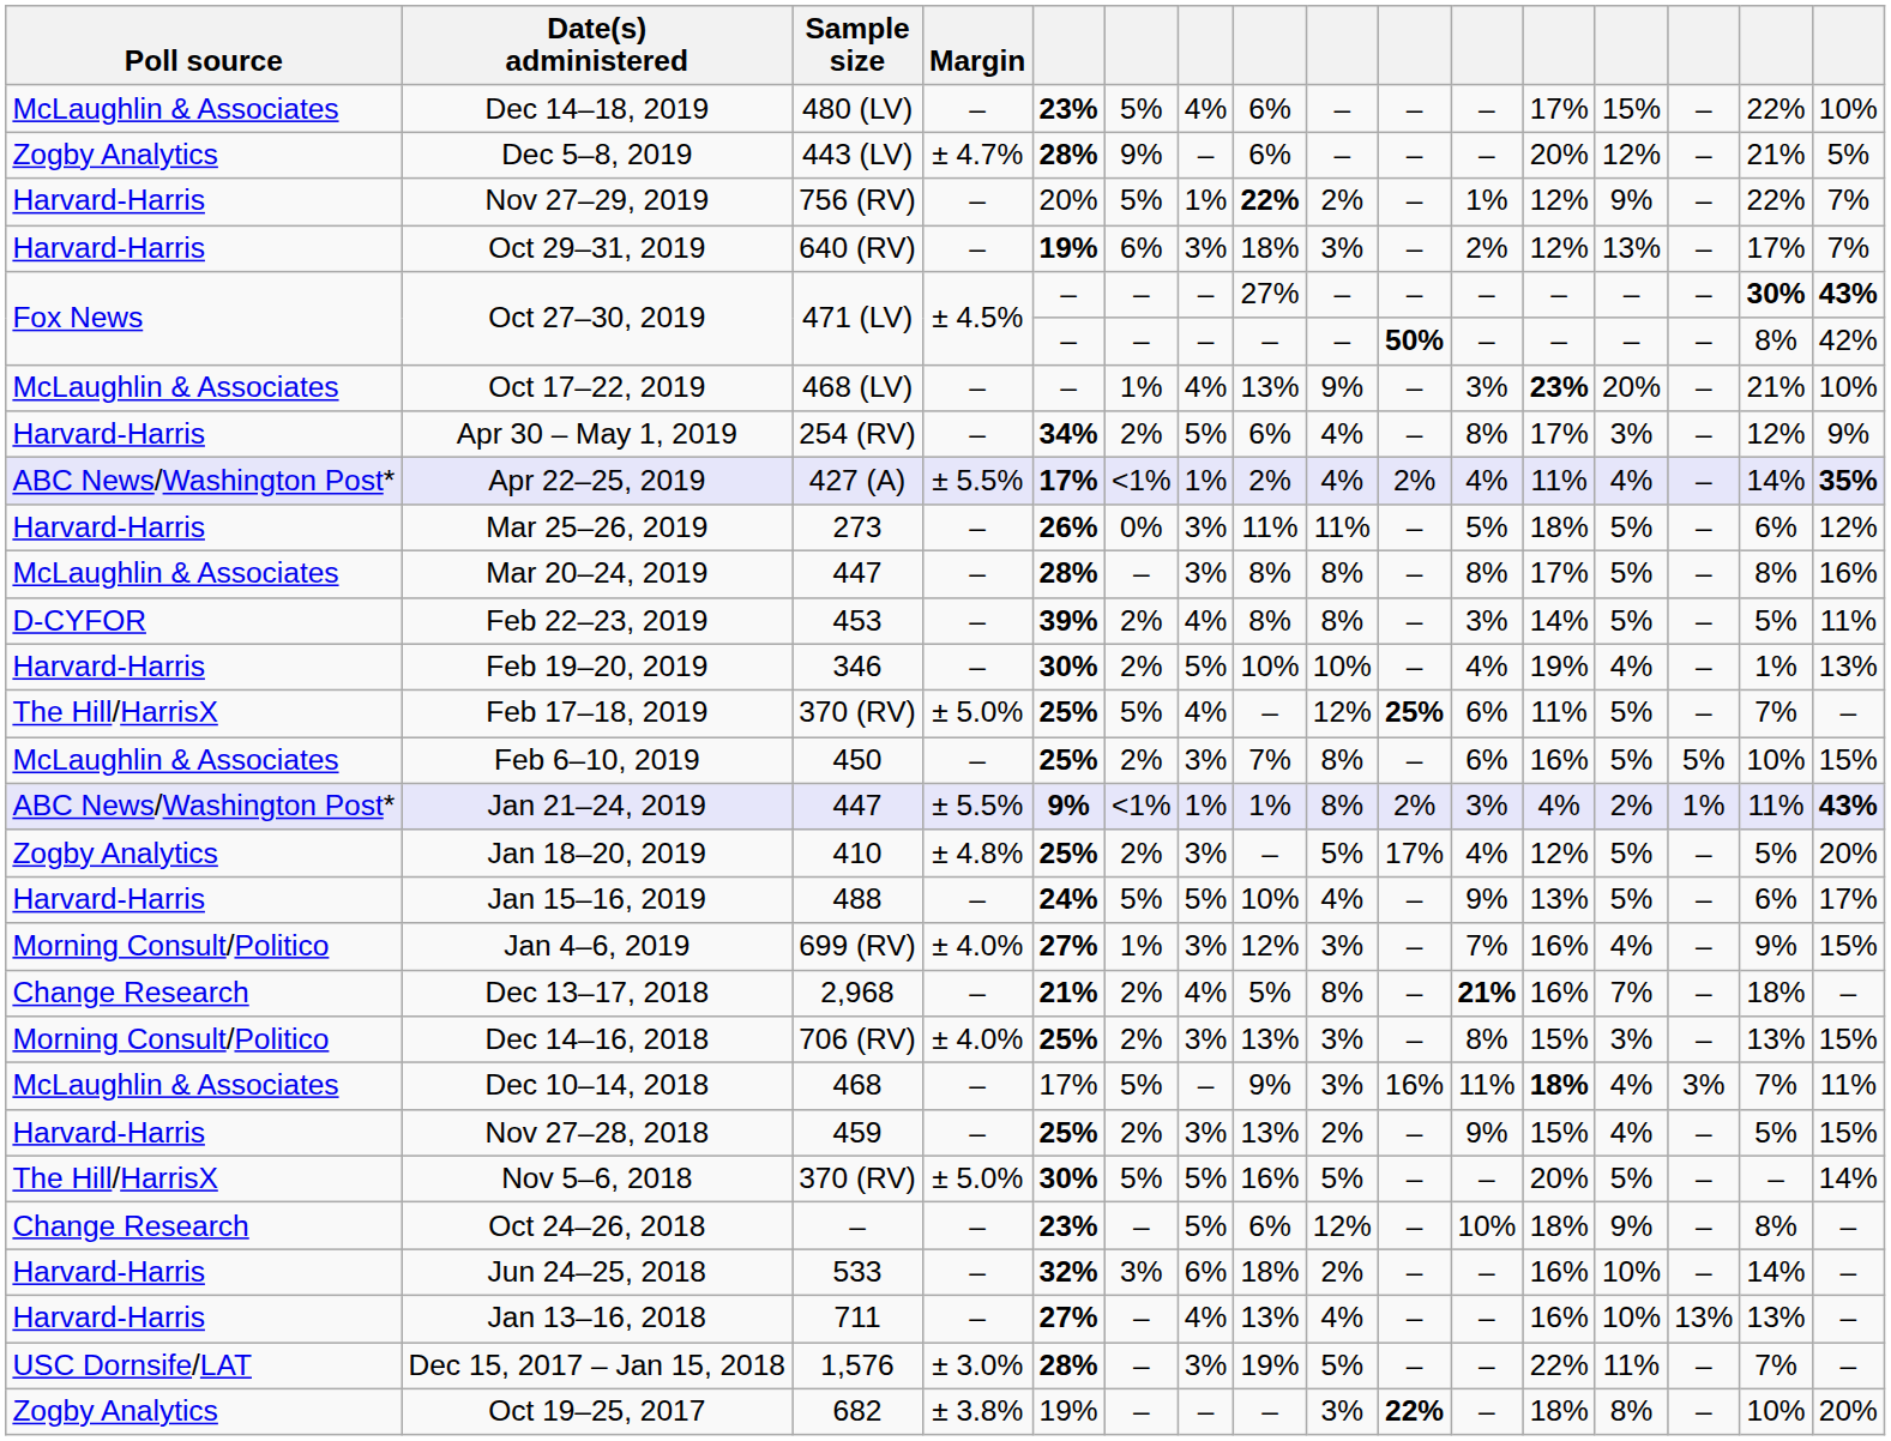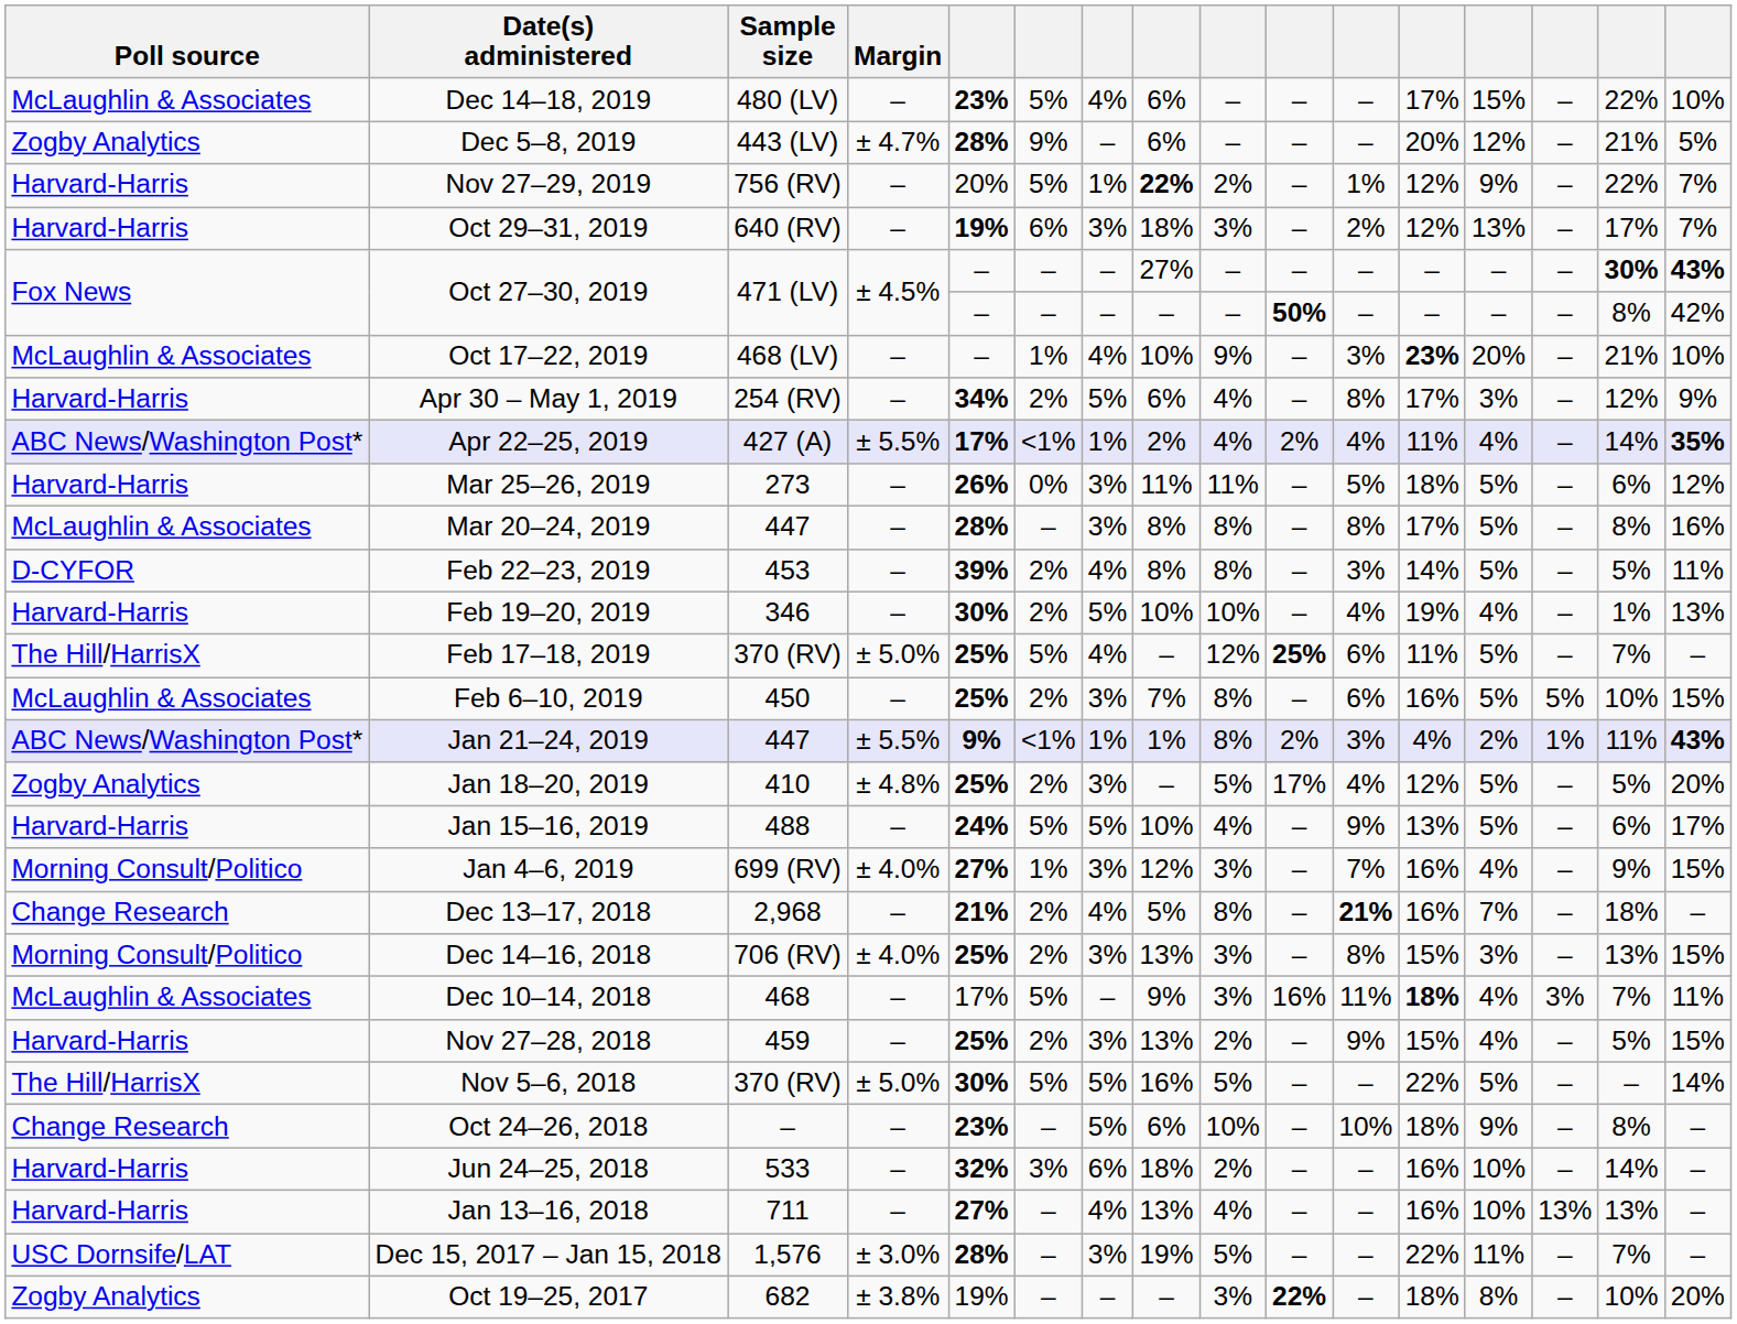Oct 17–22, 2019 | column 8: 13% -> 10%
Nov 5–6, 2018 | column 12: 20% -> 22%
Oct 24–26, 2018 | column 9: 12% -> 10%
